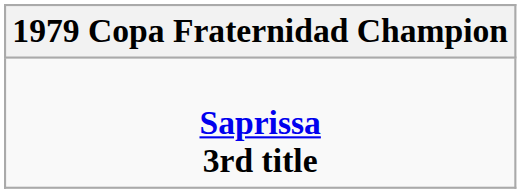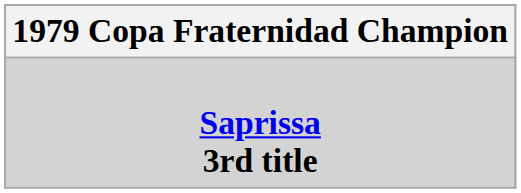row 2 | column 1: no background -> lightgrey background
